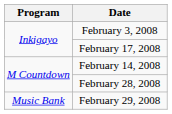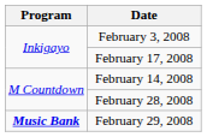February 29, 2008 | Program: normal -> bold
